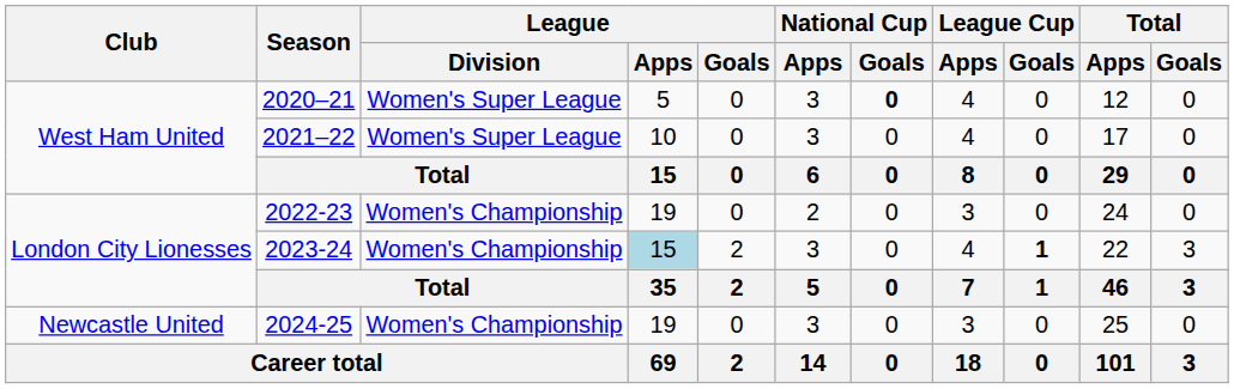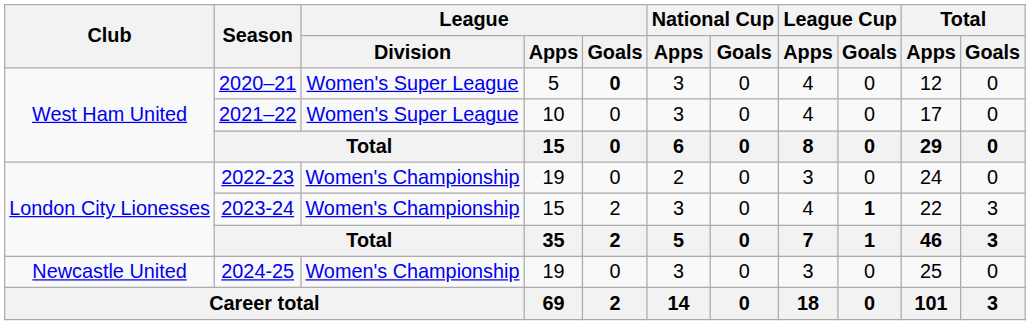2020–21 | League / Goals: normal -> bold
2020–21 | National Cup / Goals: bold -> normal
2023-24 | League / Apps: lightblue background -> no background
